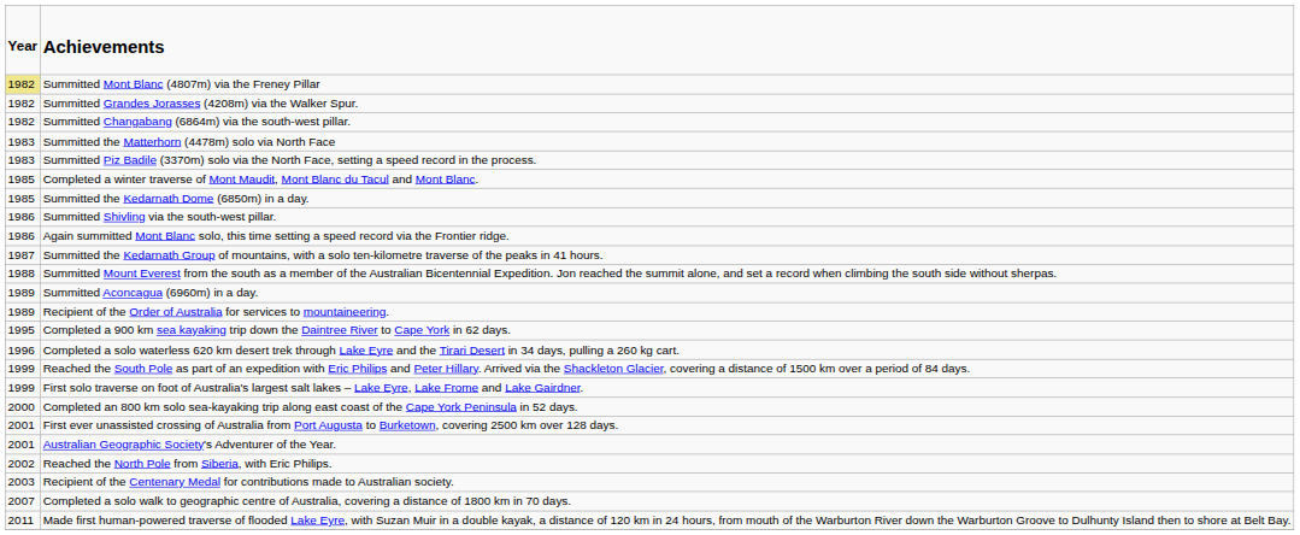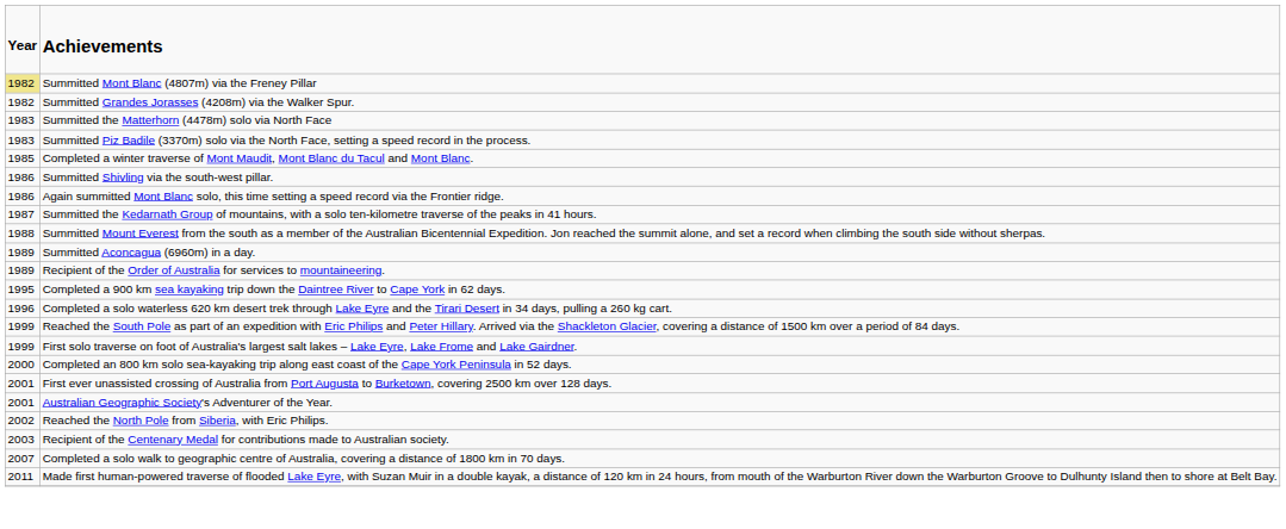- row: 1982 | Summitted Changabang (6864m) via the south-west pillar.
- row: 1985 | Summitted the Kedarnath Dome (6850m) in a day.
